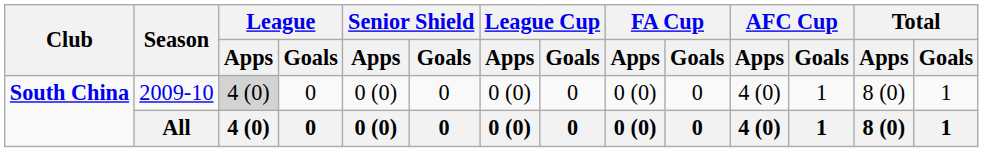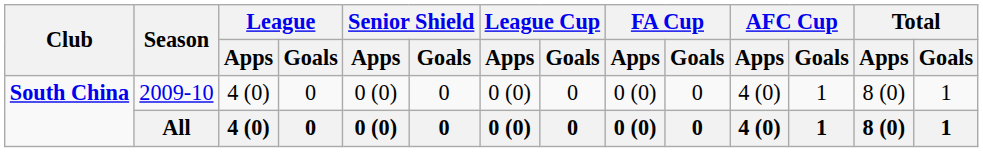South China / 2009-10 | League / Apps: lightgrey background -> no background
